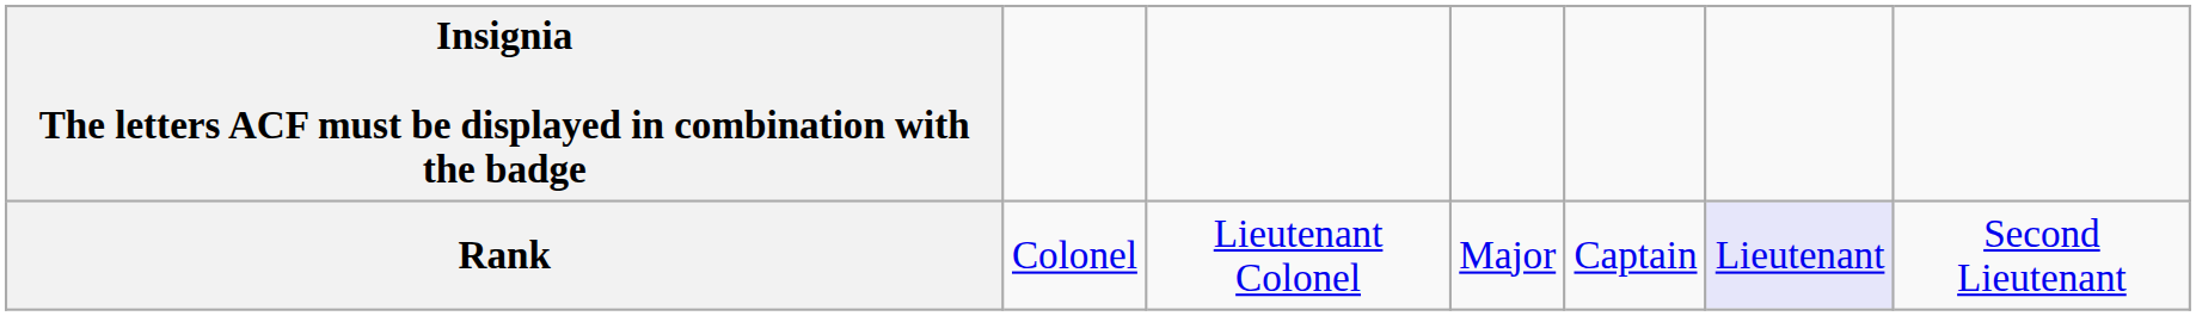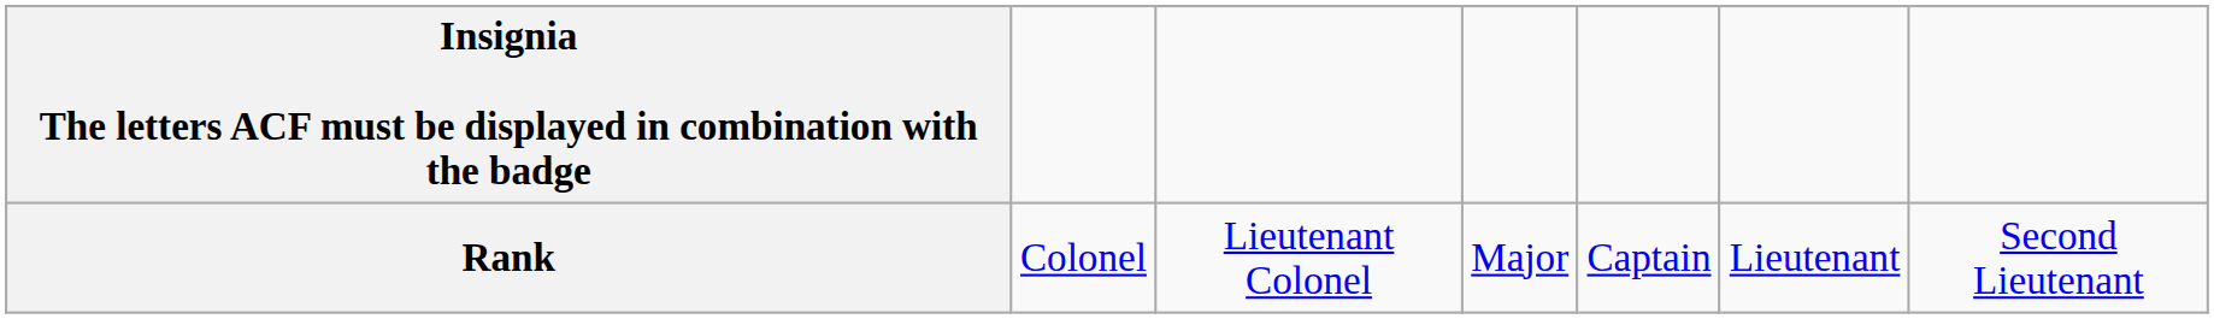Rank | column 6: lavender background -> no background
